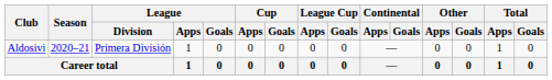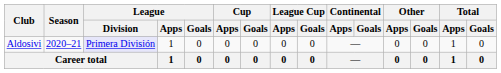Aldosivi | League / Division: no background -> lavender background
